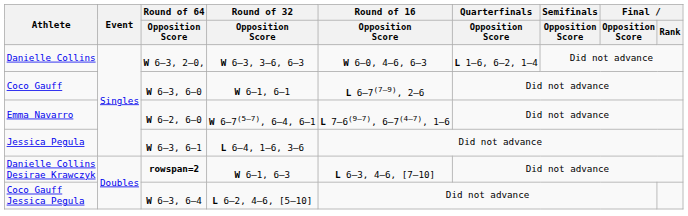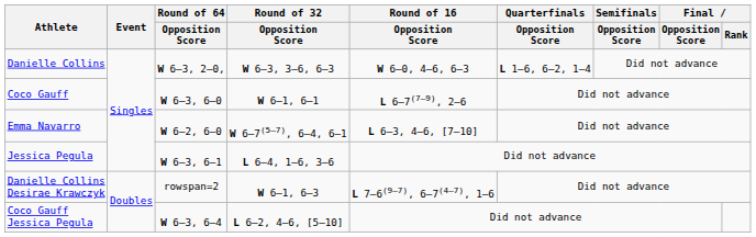Emma Navarro | Round of 16 / Opposition Score: L 7–6(9–7), 6–7(4–7), 1–6 -> L 6–3, 4–6, [7–10]
Danielle Collins Desirae Krawczyk | Round of 64 / Opposition Score: bold -> normal
Danielle Collins Desirae Krawczyk | Round of 16 / Opposition Score: L 6–3, 4–6, [7–10] -> L 7–6(9–7), 6–7(4–7), 1–6
